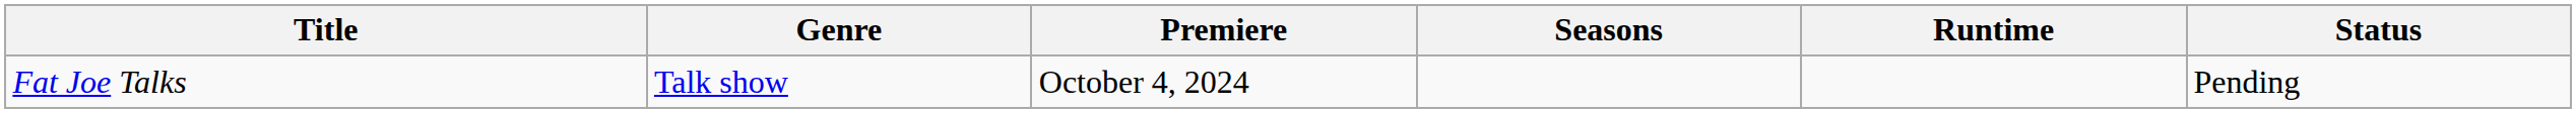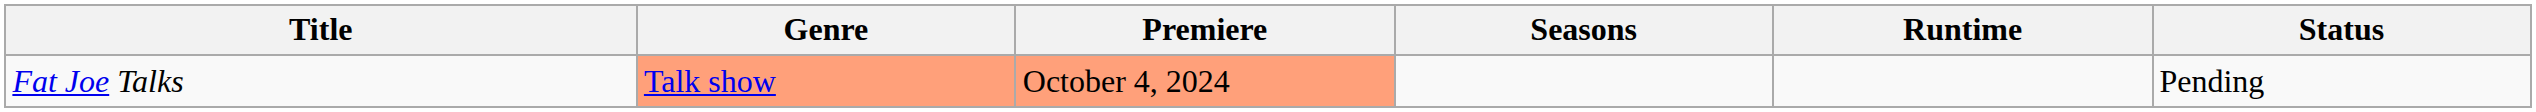Fat Joe Talks | Genre: no background -> lightsalmon background
Fat Joe Talks | Premiere: no background -> lightsalmon background
